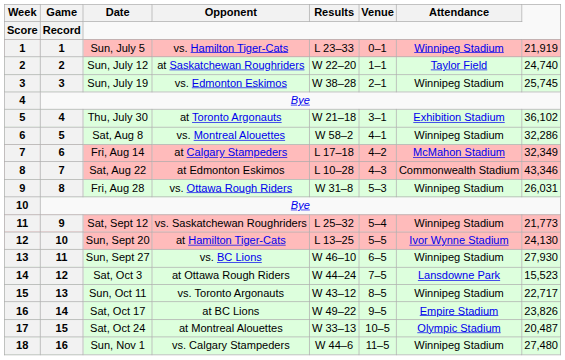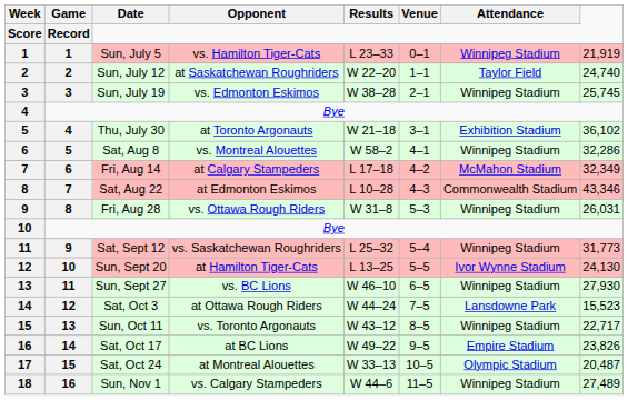Sat, Sept 12 | column 8: 21,773 -> 31,773
Sun, Nov 1 | column 8: 27,480 -> 27,489
